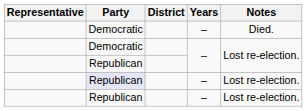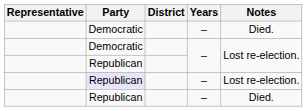row 6 | Notes: Lost re-election. -> Died.
